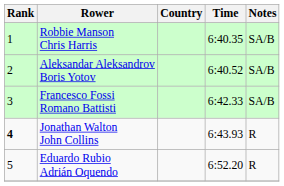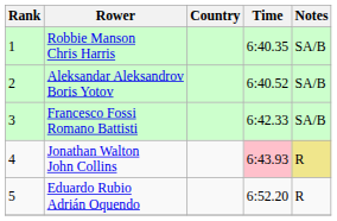Jonathan Walton John Collins | Rank: bold -> normal
Jonathan Walton John Collins | Time: no background -> pink background
Jonathan Walton John Collins | Notes: no background -> khaki background
